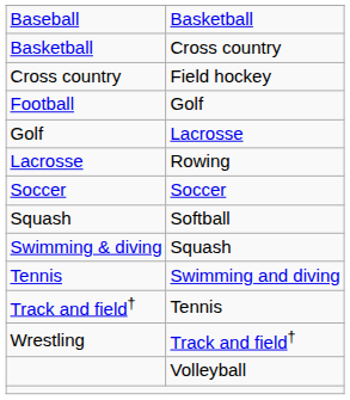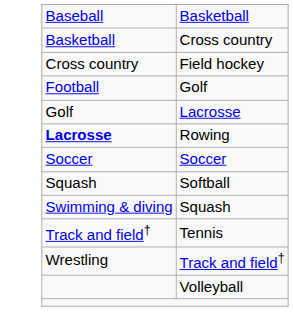Rowing | column 1: normal -> bold
- row: Tennis | Swimming and diving
